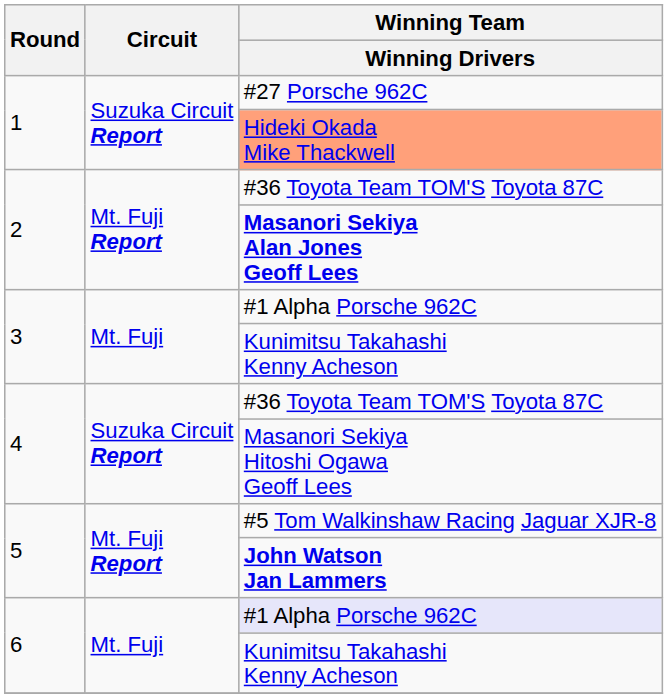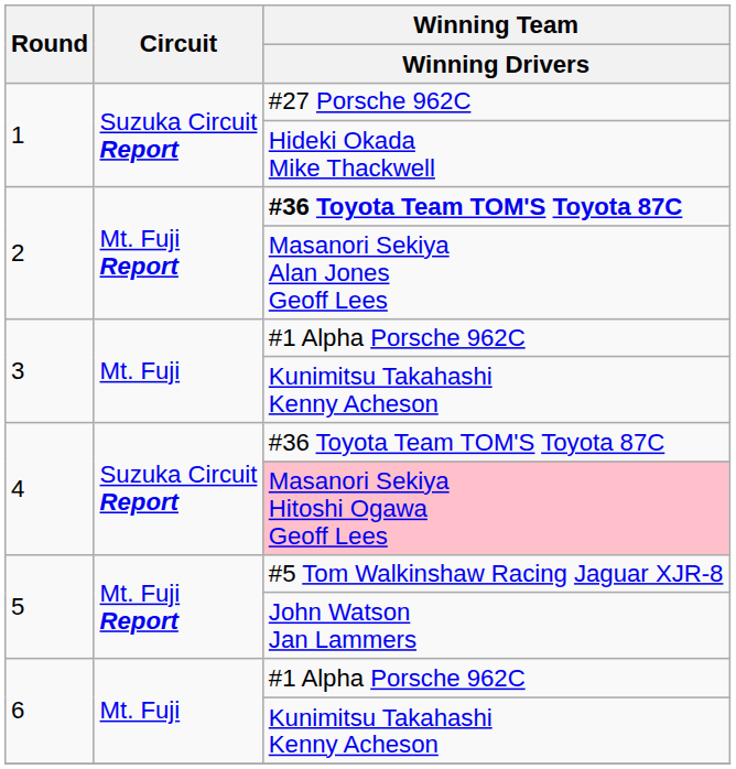Hideki Okada Mike Thackwell | Winning Team / Winning Drivers: lightsalmon background -> no background
2 / #36 Toyota Team TOM'S Toyota 87C | Winning Team / Winning Drivers: normal -> bold
Masanori Sekiya Alan Jones Geoff Lees | Winning Team / Winning Drivers: bold -> normal
Masanori Sekiya Hitoshi Ogawa Geoff Lees | Winning Team / Winning Drivers: no background -> pink background
John Watson Jan Lammers | Winning Team / Winning Drivers: bold -> normal
6 / #1 Alpha Porsche 962C | Winning Team / Winning Drivers: lavender background -> no background
